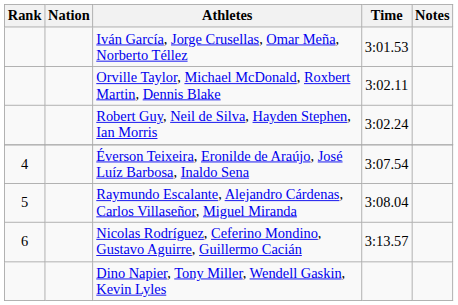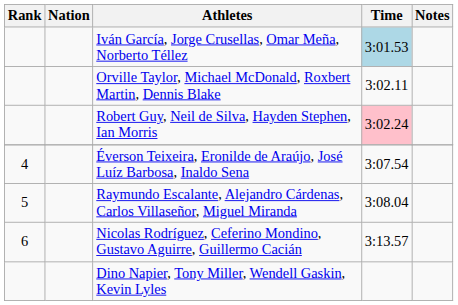Iván García, Jorge Crusellas, Omar Meña, Norberto Téllez | Time: no background -> lightblue background
Robert Guy, Neil de Silva, Hayden Stephen, Ian Morris | Time: no background -> pink background
